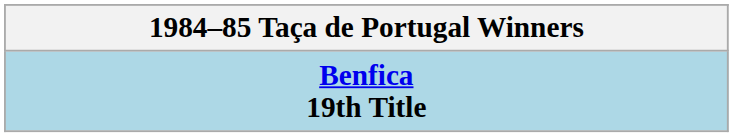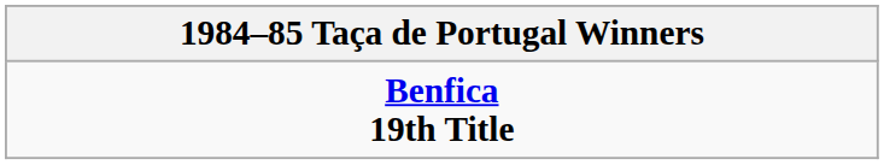row 2 | column 1: lightblue background -> no background
